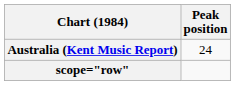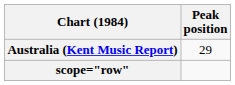Australia (Kent Music Report) | Peak position: 24 -> 29
